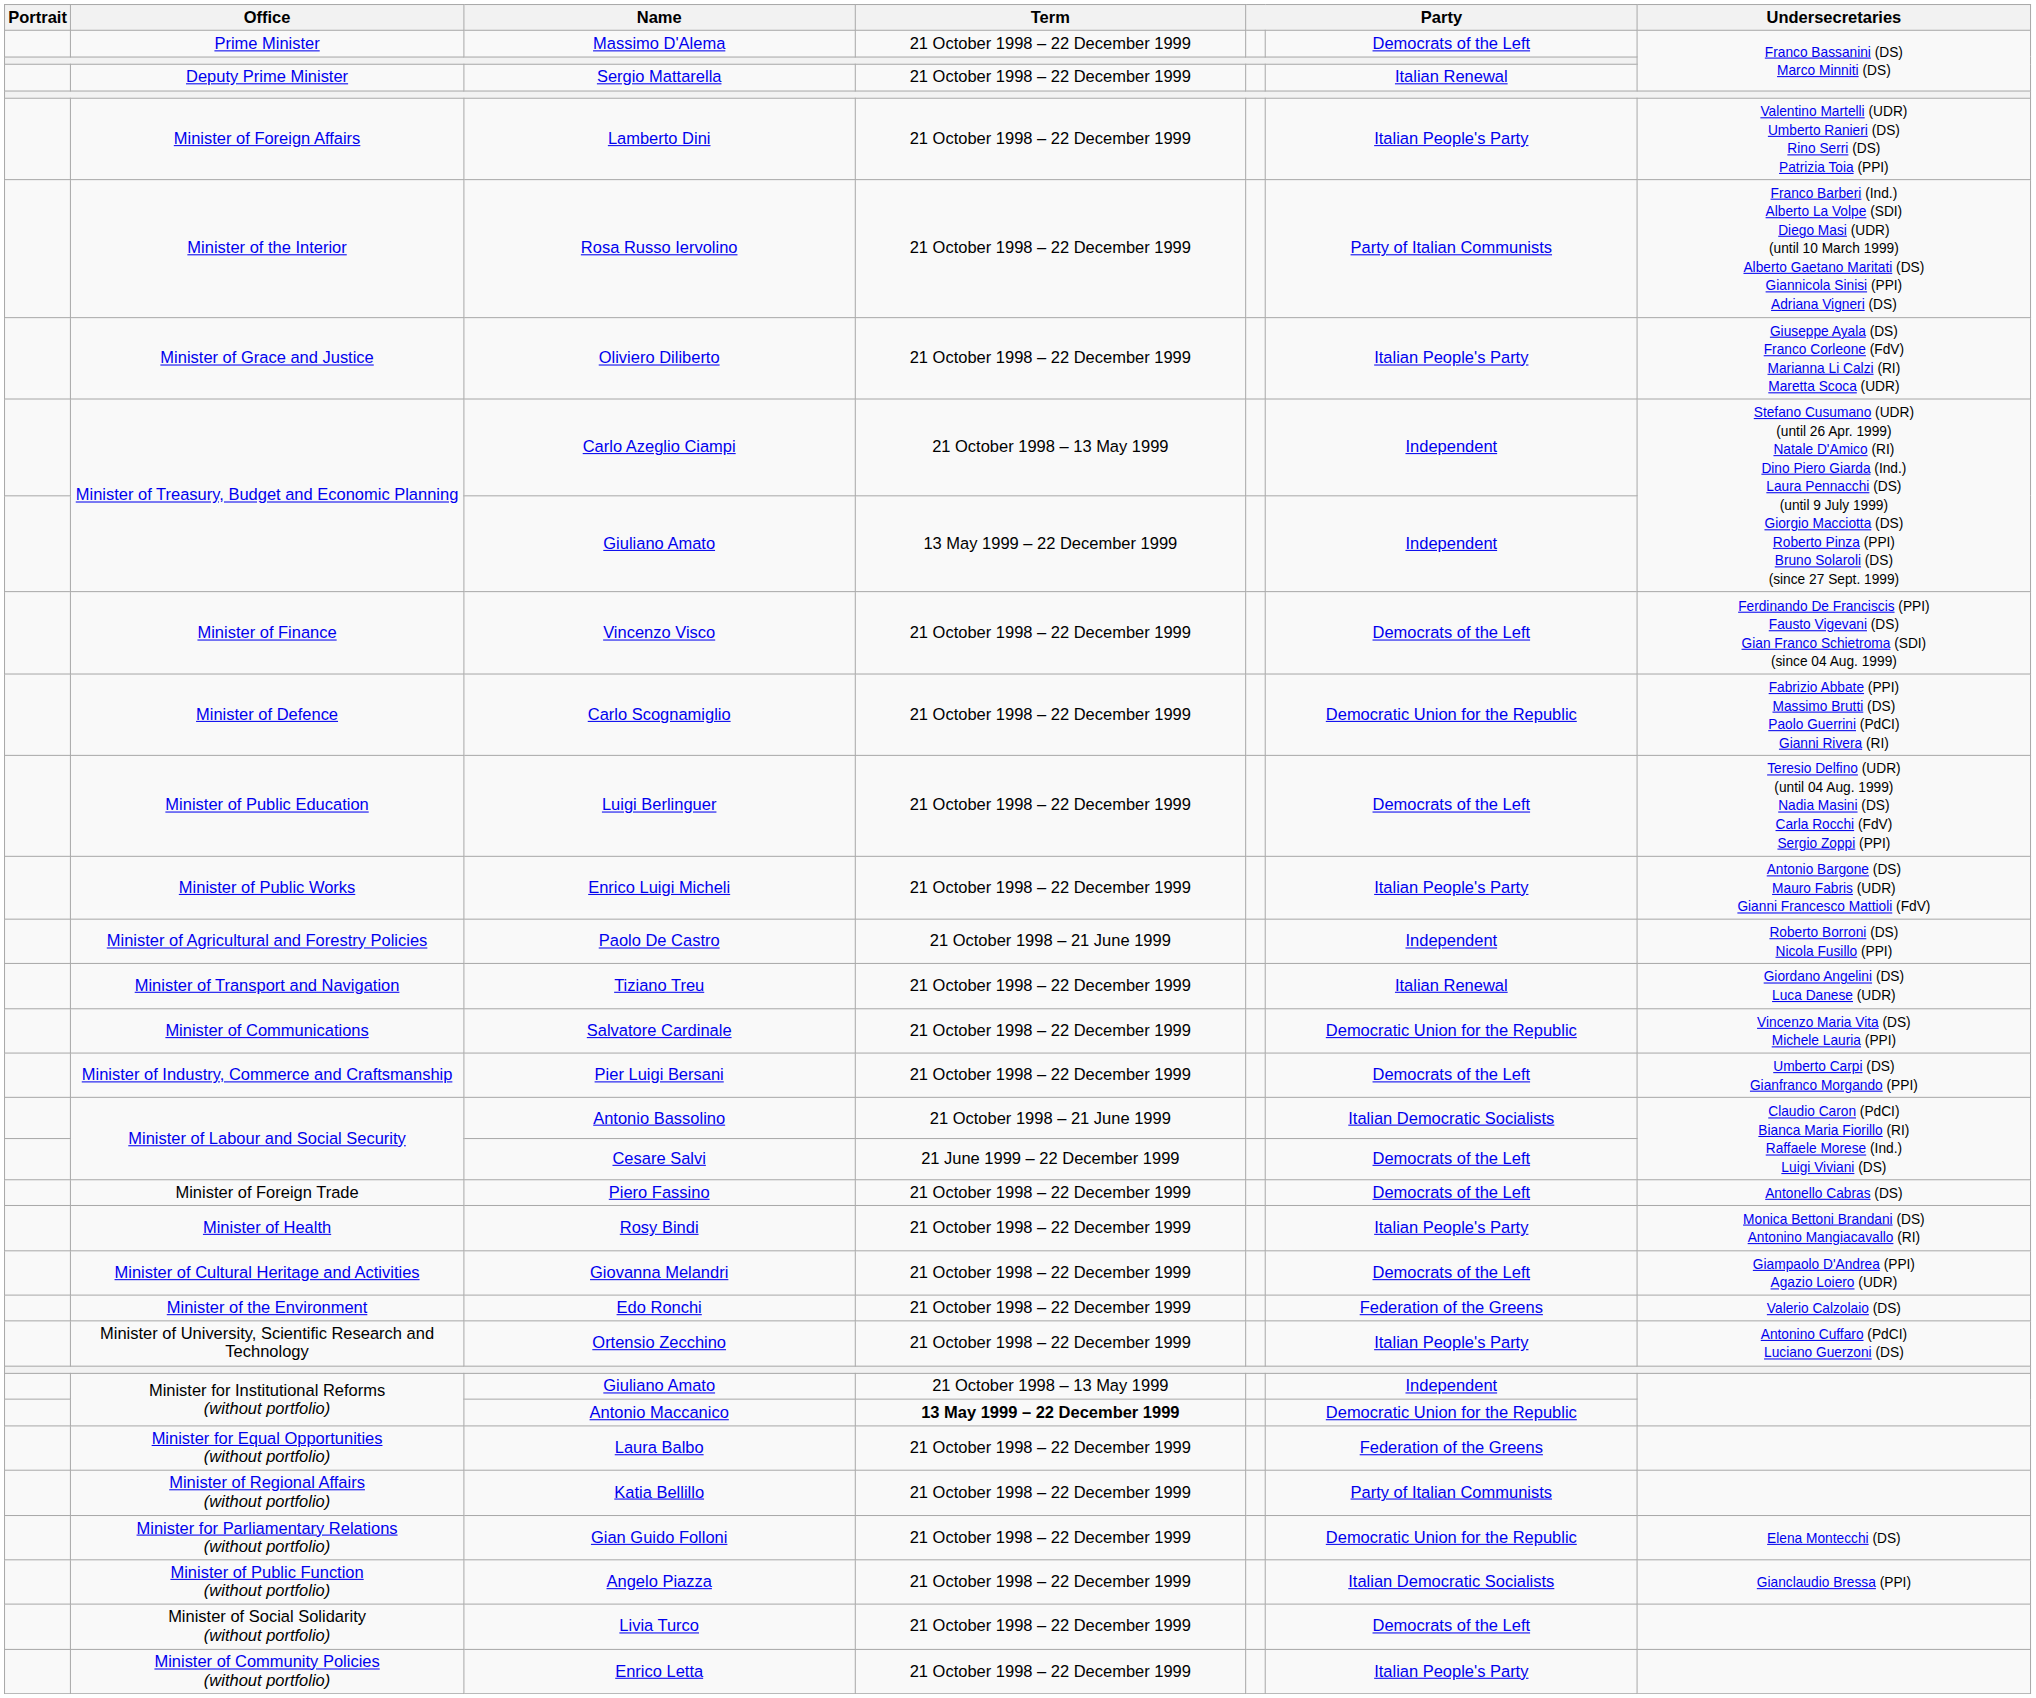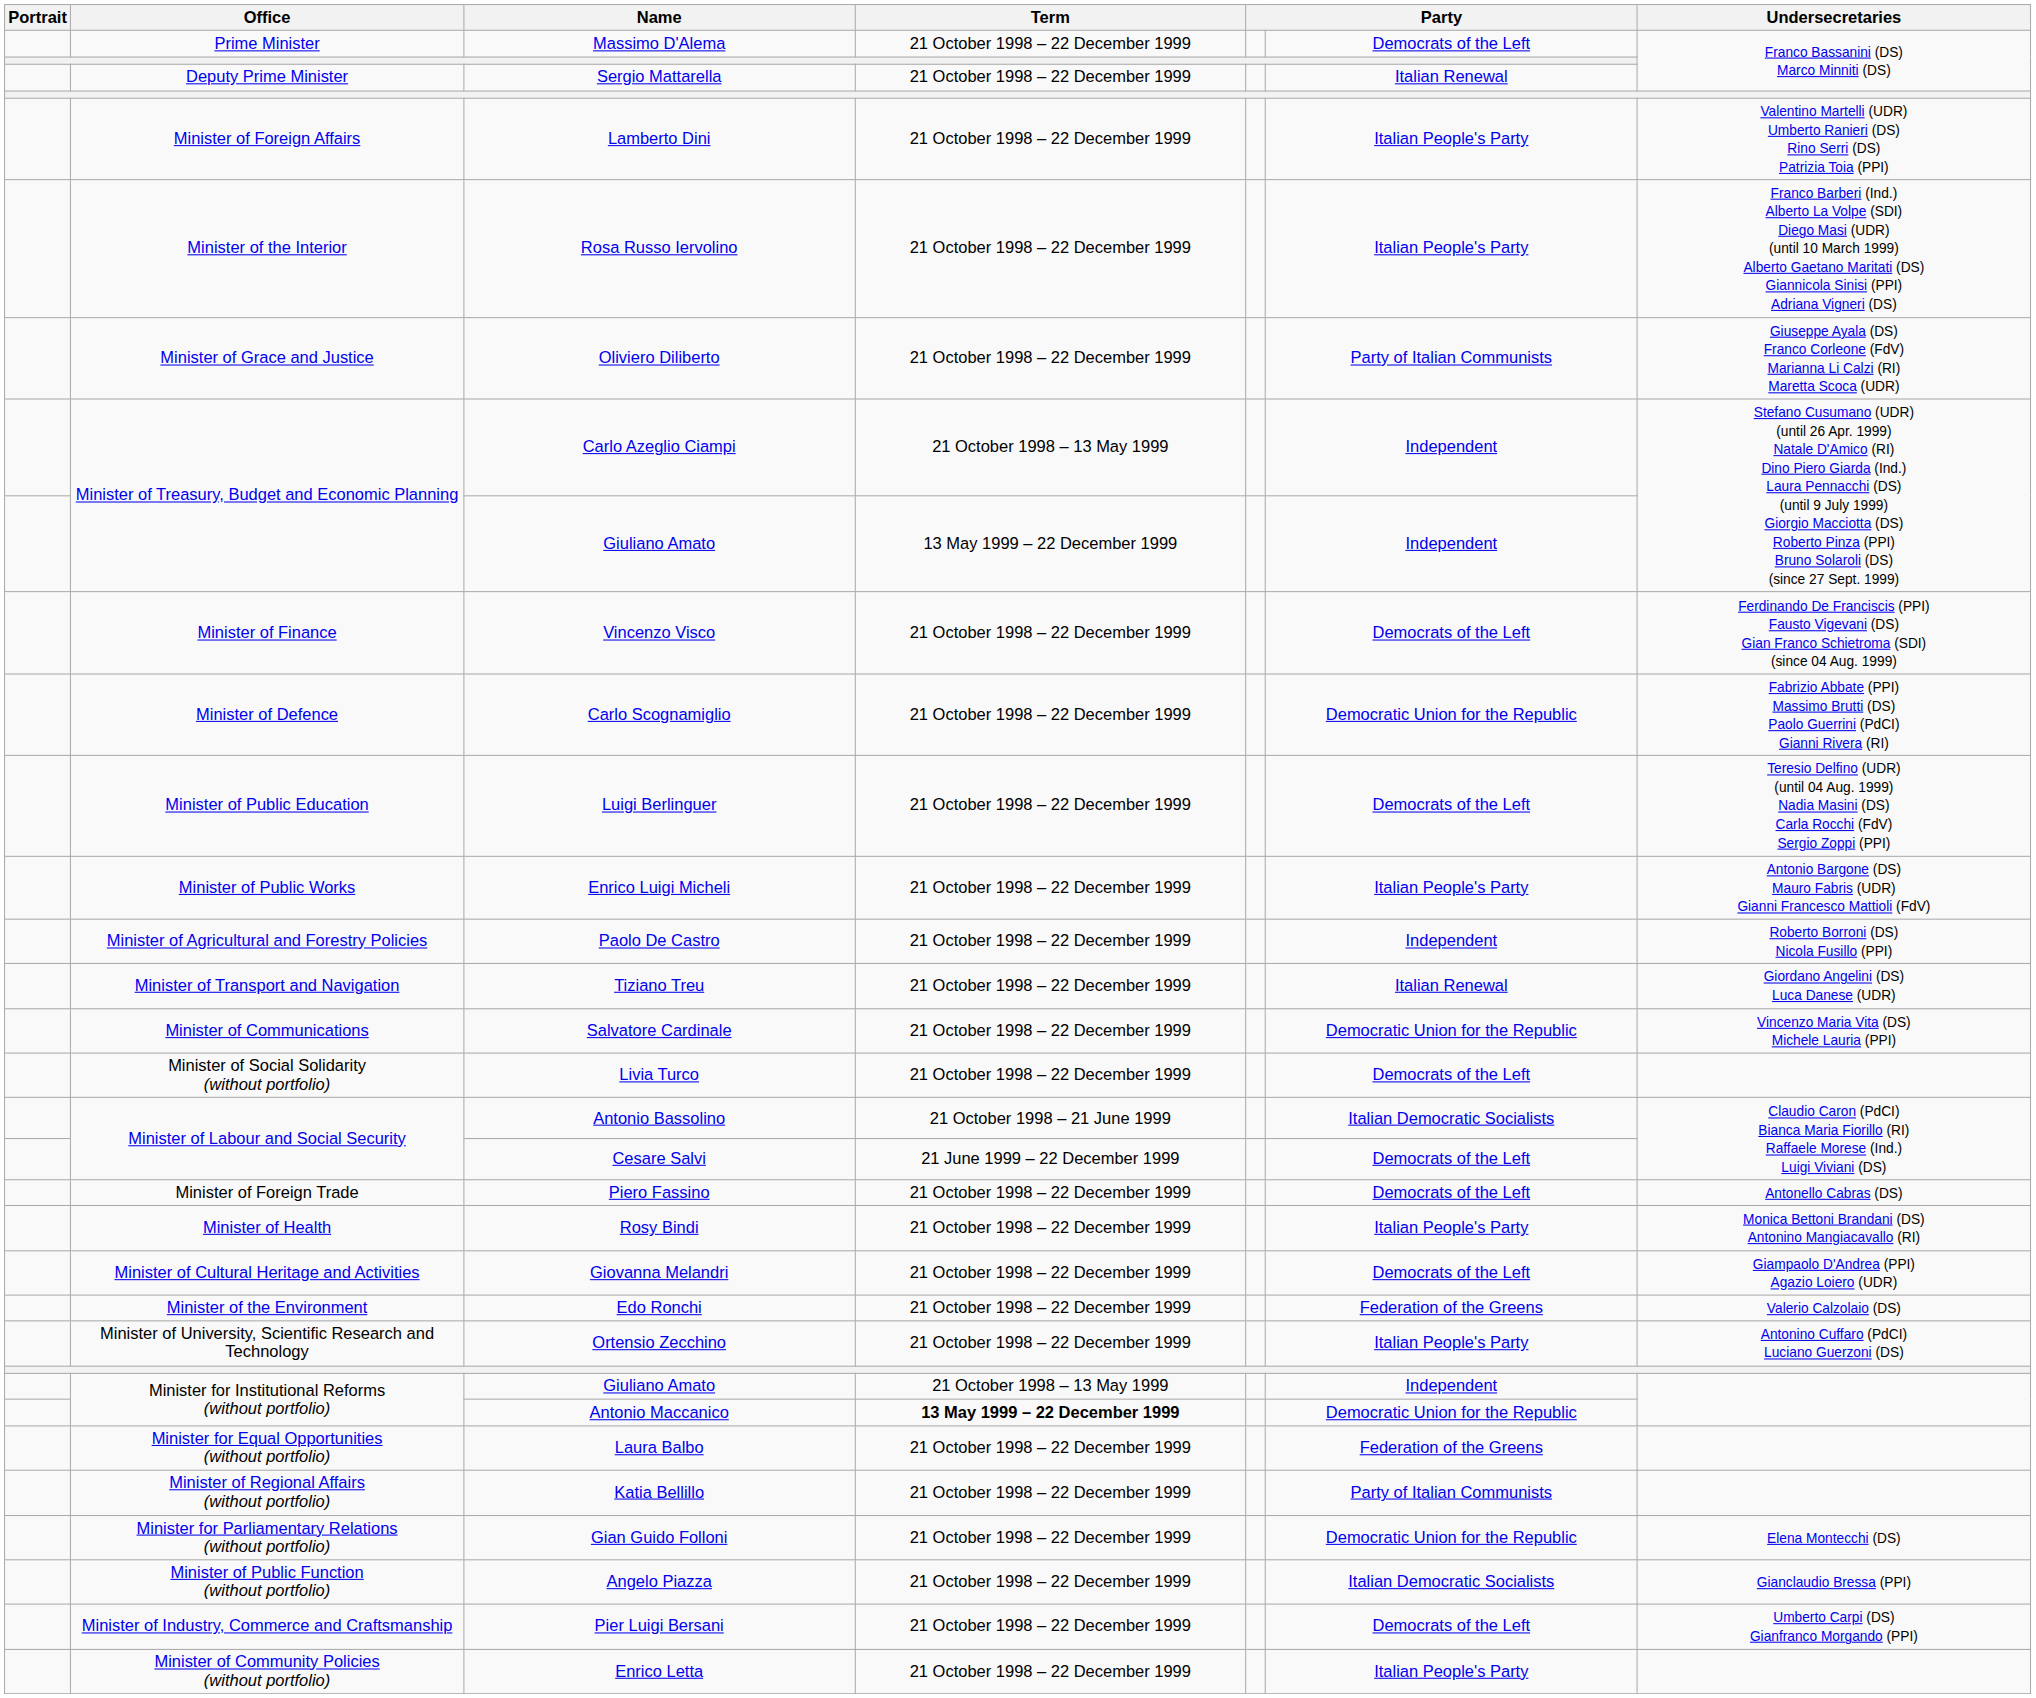Rosa Russo Iervolino | column 6: Party of Italian Communists -> Italian People's Party
Oliviero Diliberto | column 6: Italian People's Party -> Party of Italian Communists
Paolo De Castro | Term: 21 October 1998 – 21 June 1999 -> 21 October 1998 – 22 December 1999
rows swapped: Pier Luigi Bersani <-> Livia Turco
